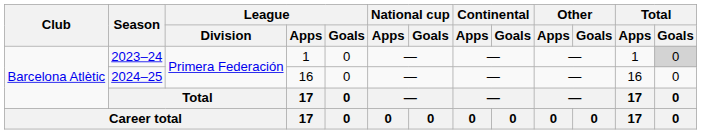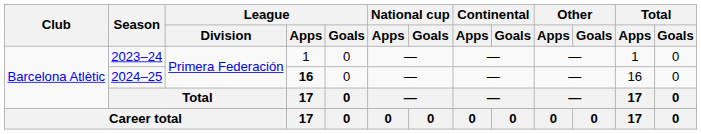2023–24 | Total / Goals: lightgrey background -> no background
2024–25 | League / Apps: normal -> bold
